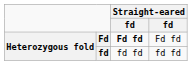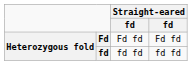Fd | column 3: bold -> normal
